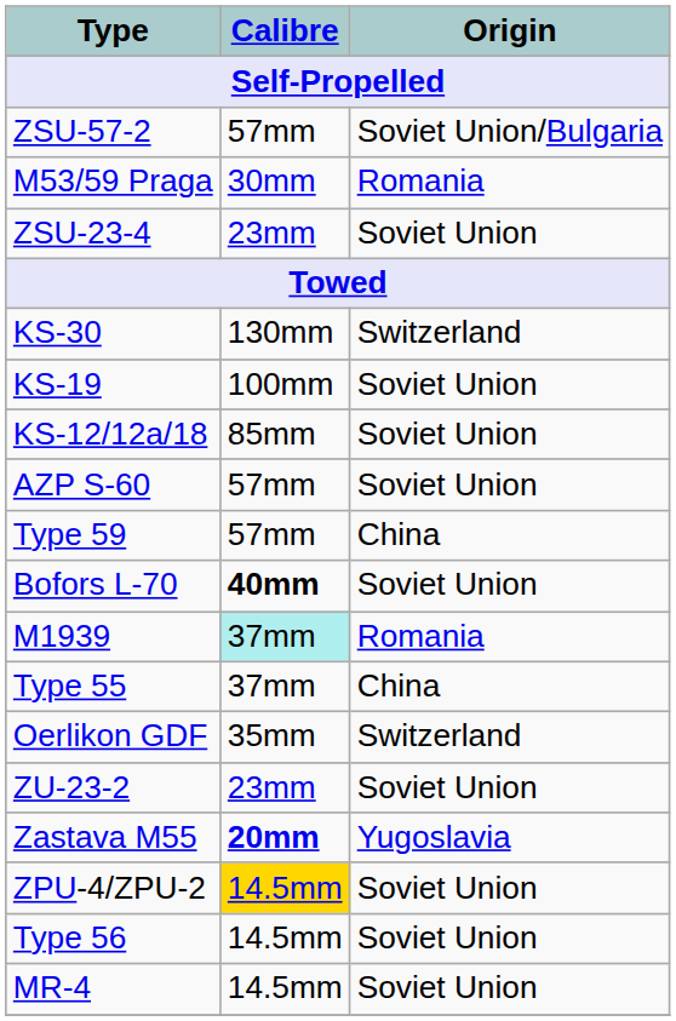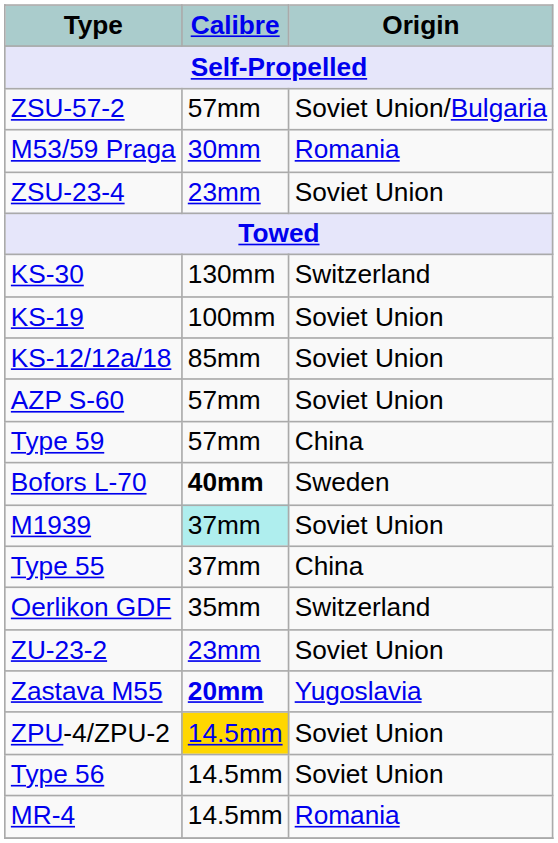Bofors L-70 | Origin: Soviet Union -> Sweden
M1939 | Origin: Romania -> Soviet Union
MR-4 | Origin: Soviet Union -> Romania
